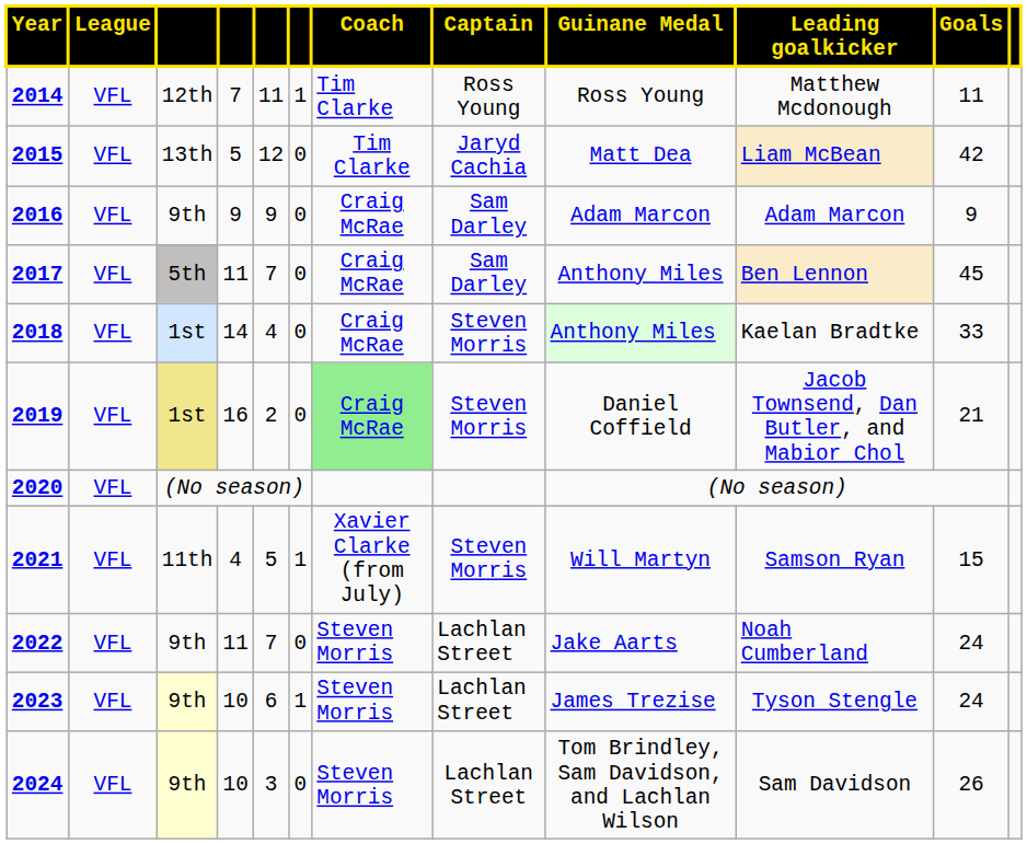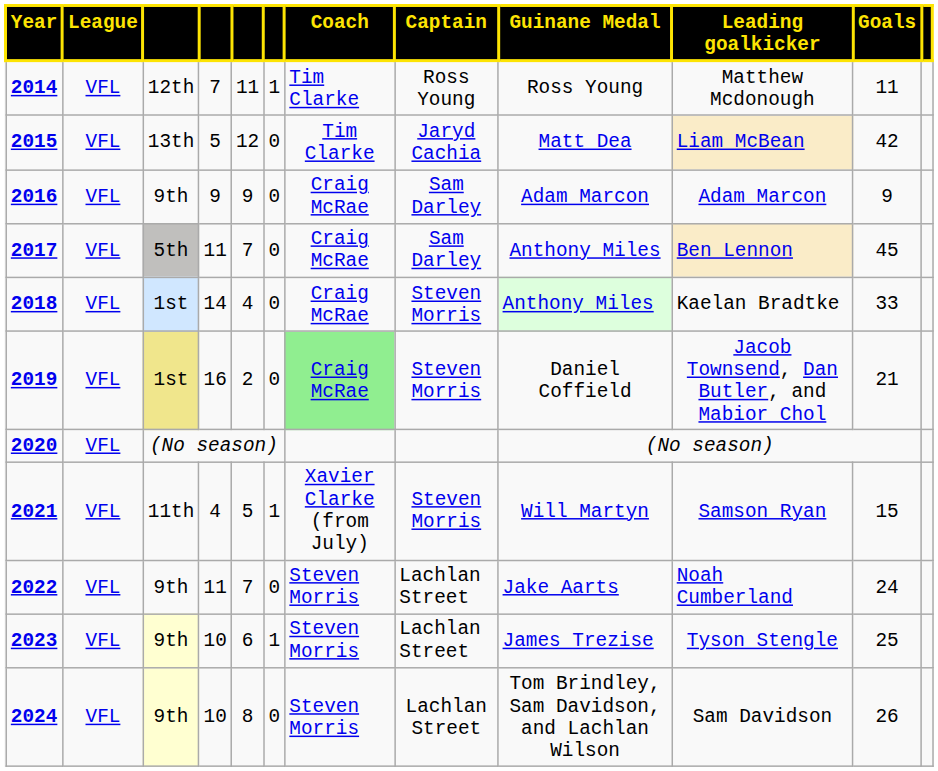2023 | Goals: 24 -> 25
2024 | column 5: 3 -> 8
